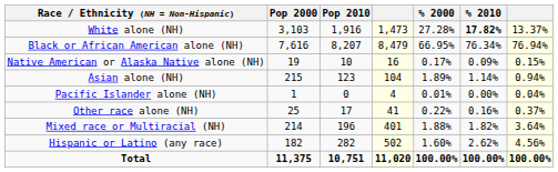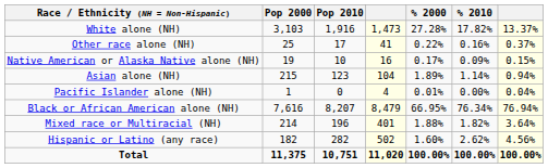White alone (NH) | % 2010: bold -> normal
rows swapped: Black or African American alone (NH) <-> Other race alone (NH)
